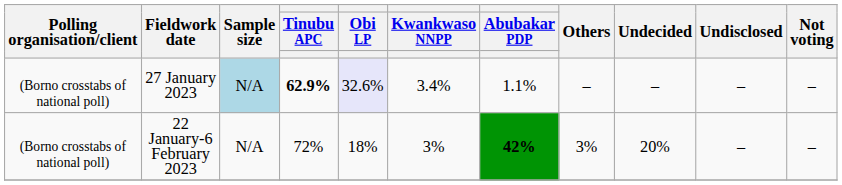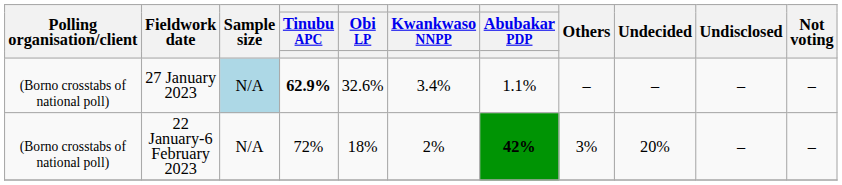27 January 2023 | Obi LP: lavender background -> no background
22 January-6 February 2023 | Kwankwaso NNPP: 3% -> 2%
